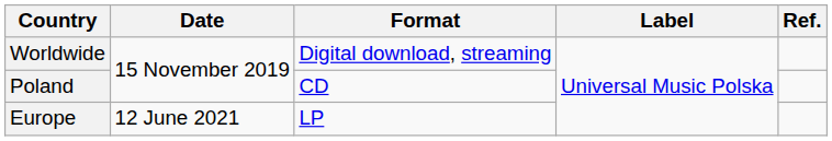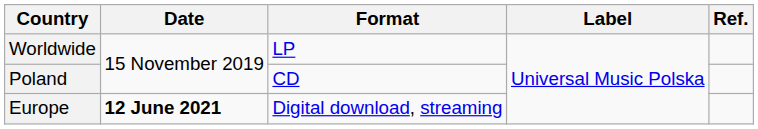Worldwide | Format: Digital download, streaming -> LP
Europe | Date: normal -> bold
Europe | Format: LP -> Digital download, streaming
